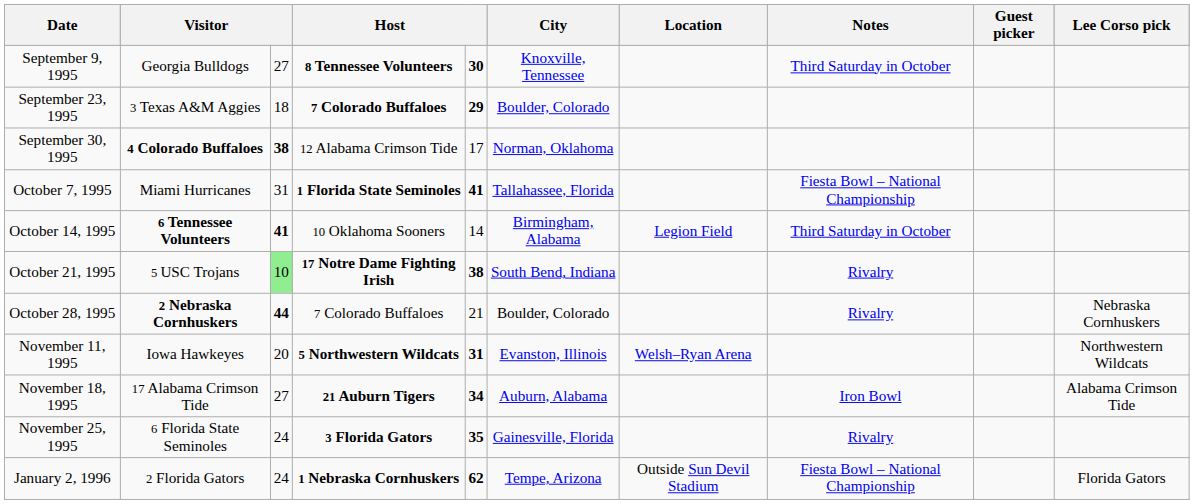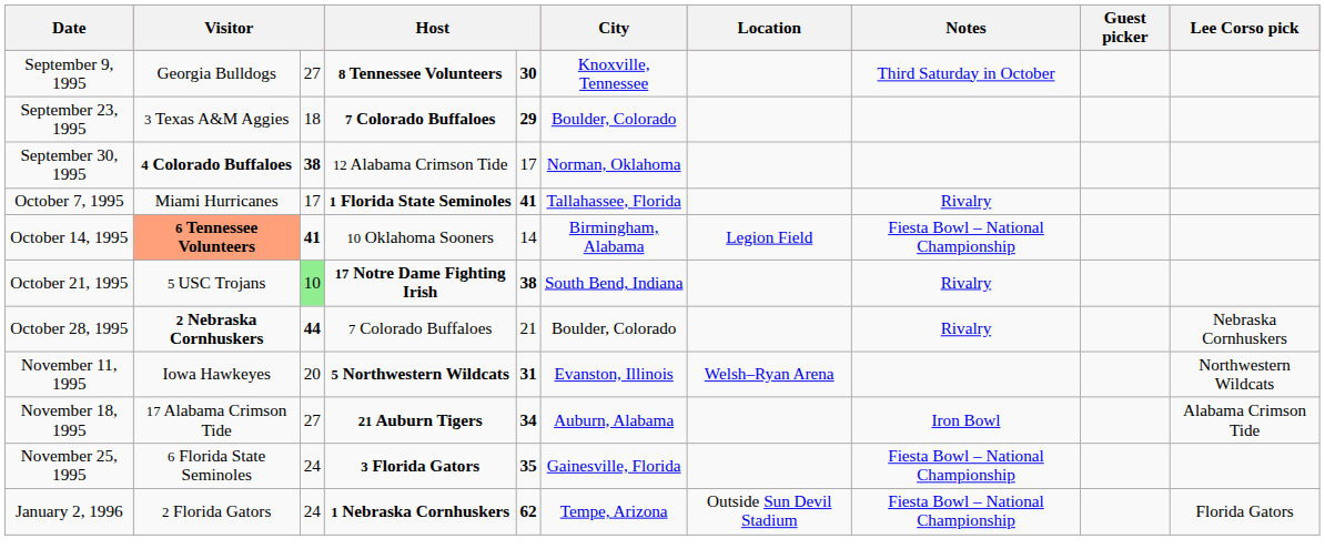October 7, 1995 | column 3: 31 -> 17
October 7, 1995 | Notes: Fiesta Bowl – National Championship -> Rivalry
October 14, 1995 | column 2: no background -> lightsalmon background
October 14, 1995 | Notes: Third Saturday in October -> Fiesta Bowl – National Championship
November 25, 1995 | Notes: Rivalry -> Fiesta Bowl – National Championship
